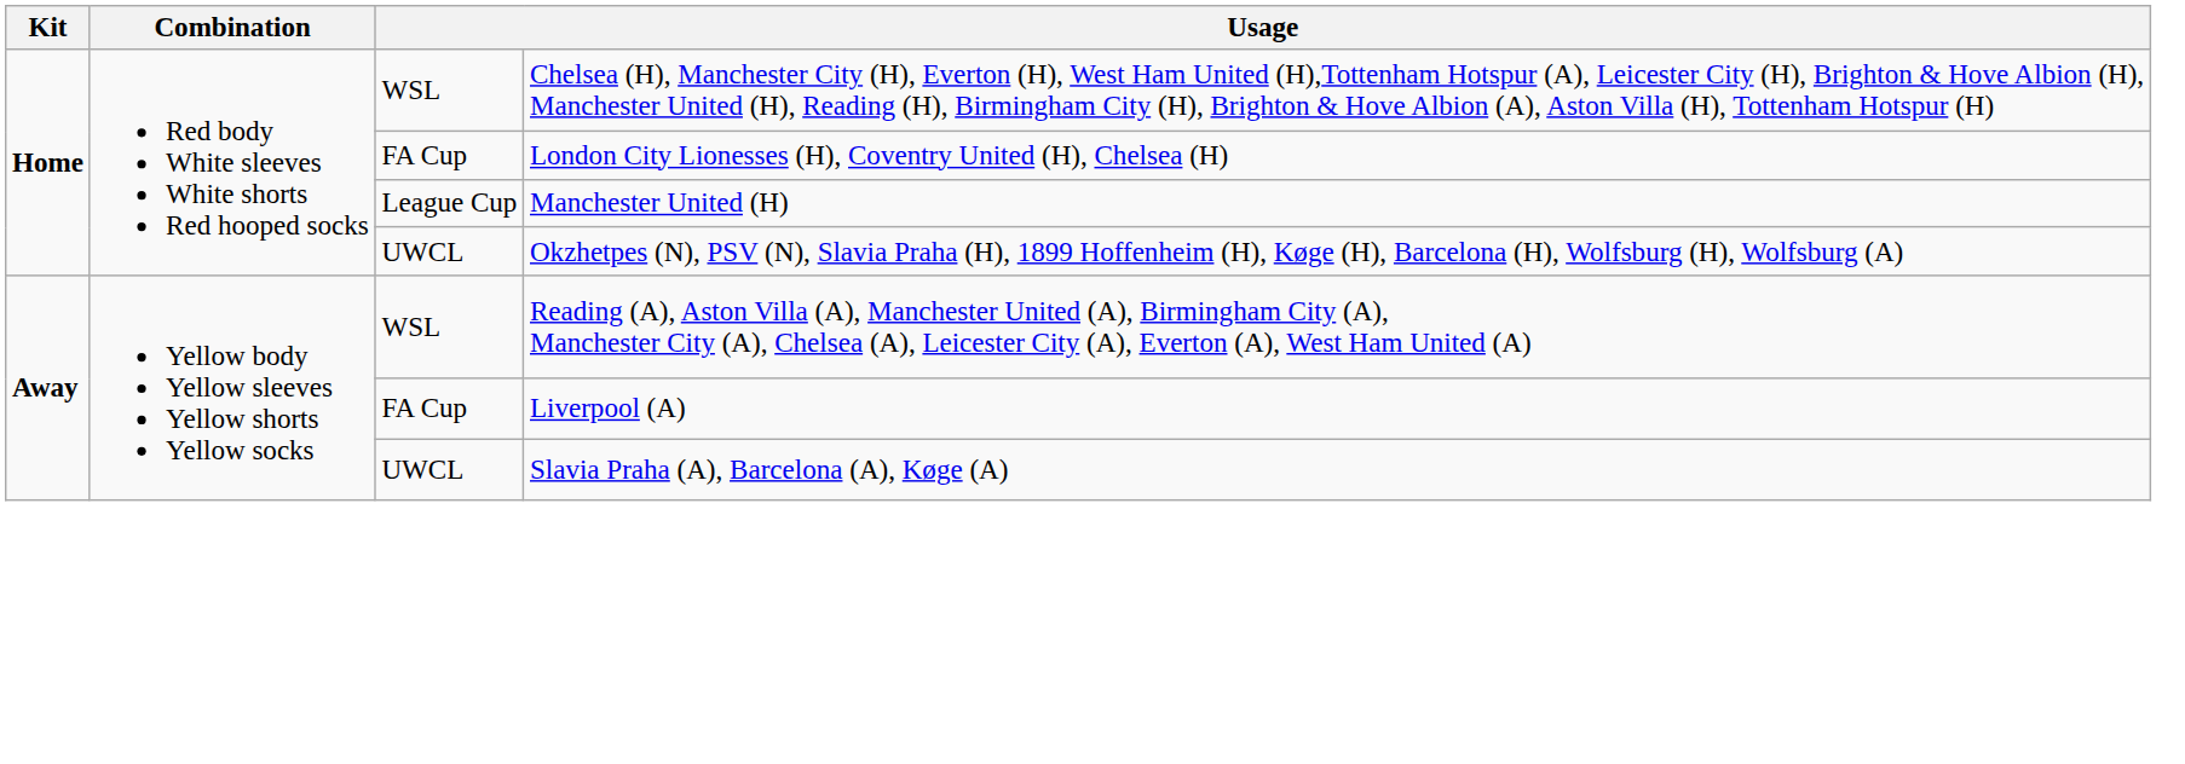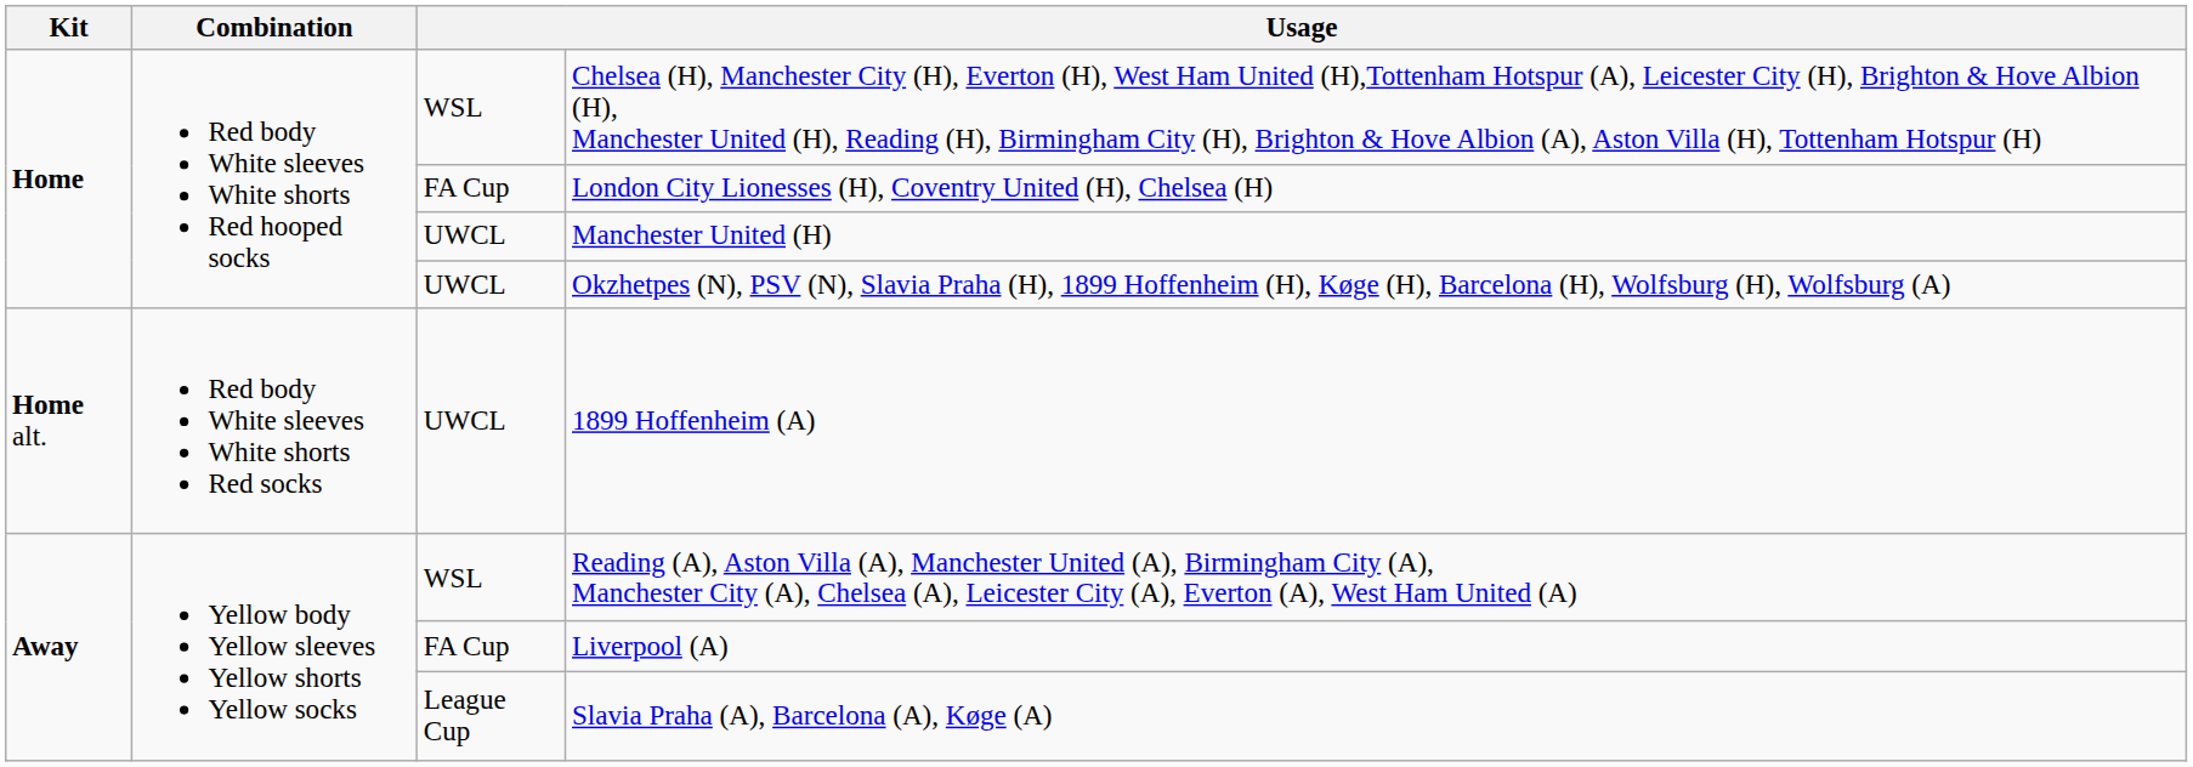Manchester United (H) | column 3: League Cup -> UWCL
+ row: Home alt. | Red body White sleeves White shorts Red socks | UWCL | 1899 Hoffenheim (A)
Slavia Praha (A), Barcelona (A), Køge (A) | column 3: UWCL -> League Cup
